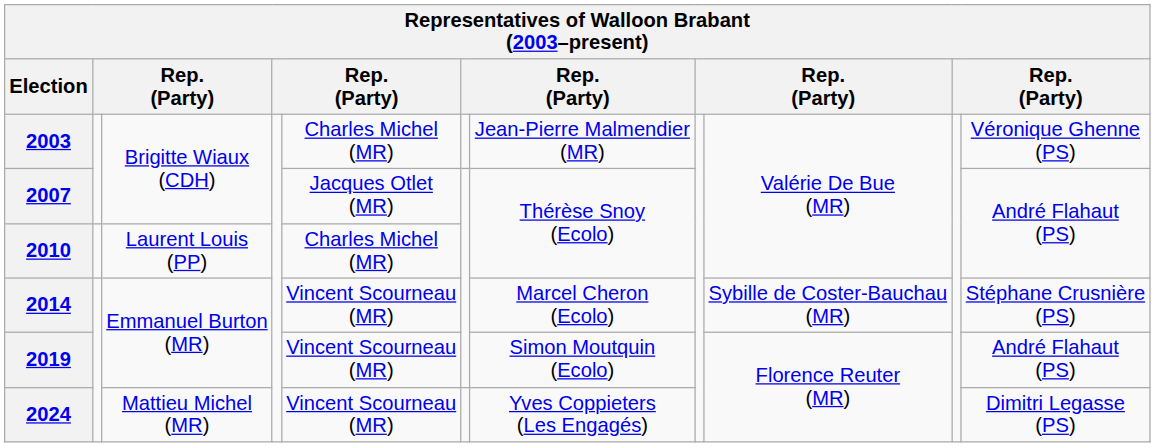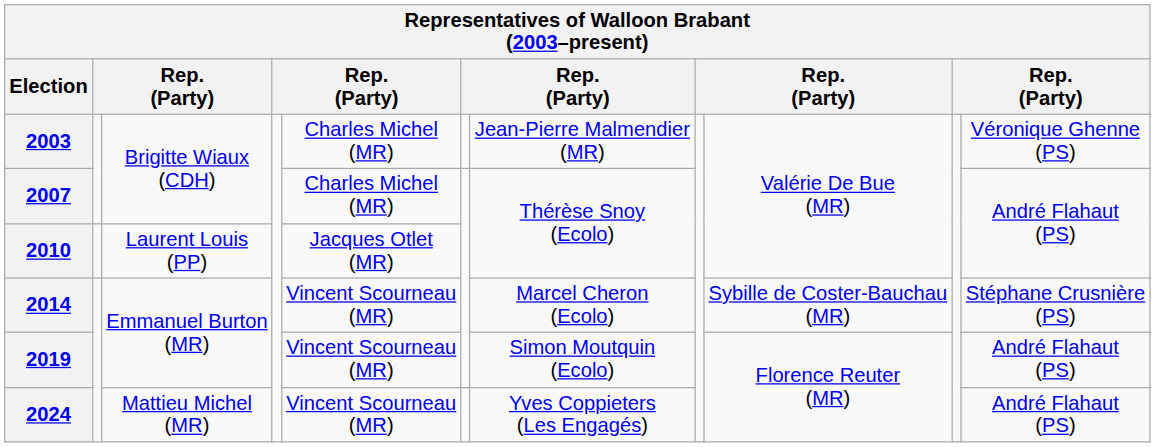2007 | column 5: Jacques Otlet (MR) -> Charles Michel (MR)
2010 | column 5: Charles Michel (MR) -> Jacques Otlet (MR)
2024 | column 11: Dimitri Legasse (PS) -> André Flahaut (PS)
